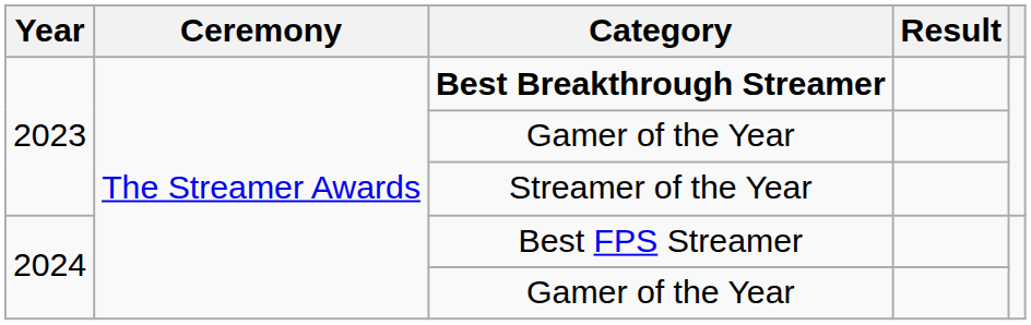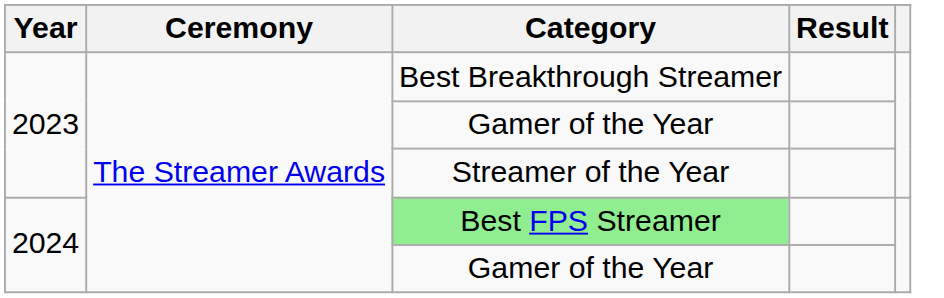Best Breakthrough Streamer | Category: bold -> normal
Best FPS Streamer | Category: no background -> lightgreen background
